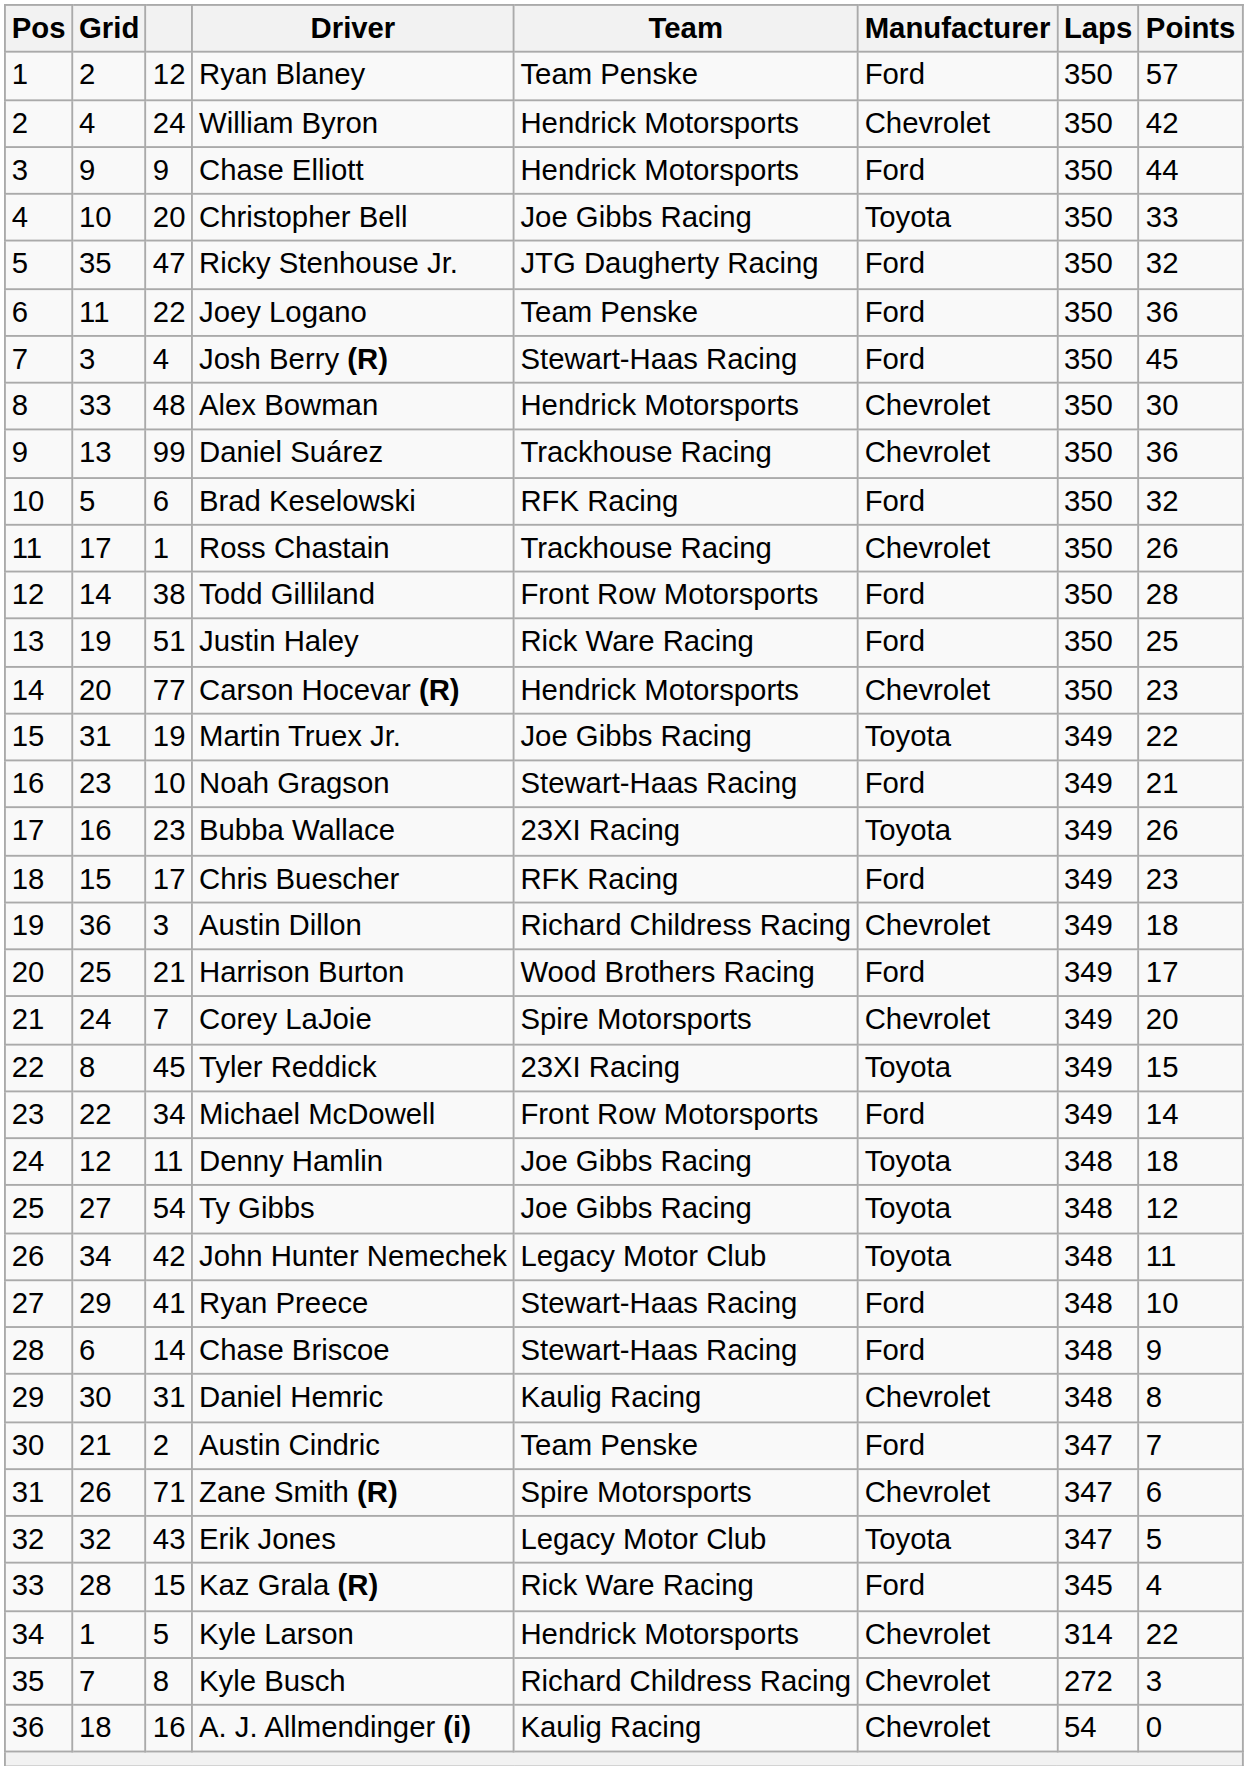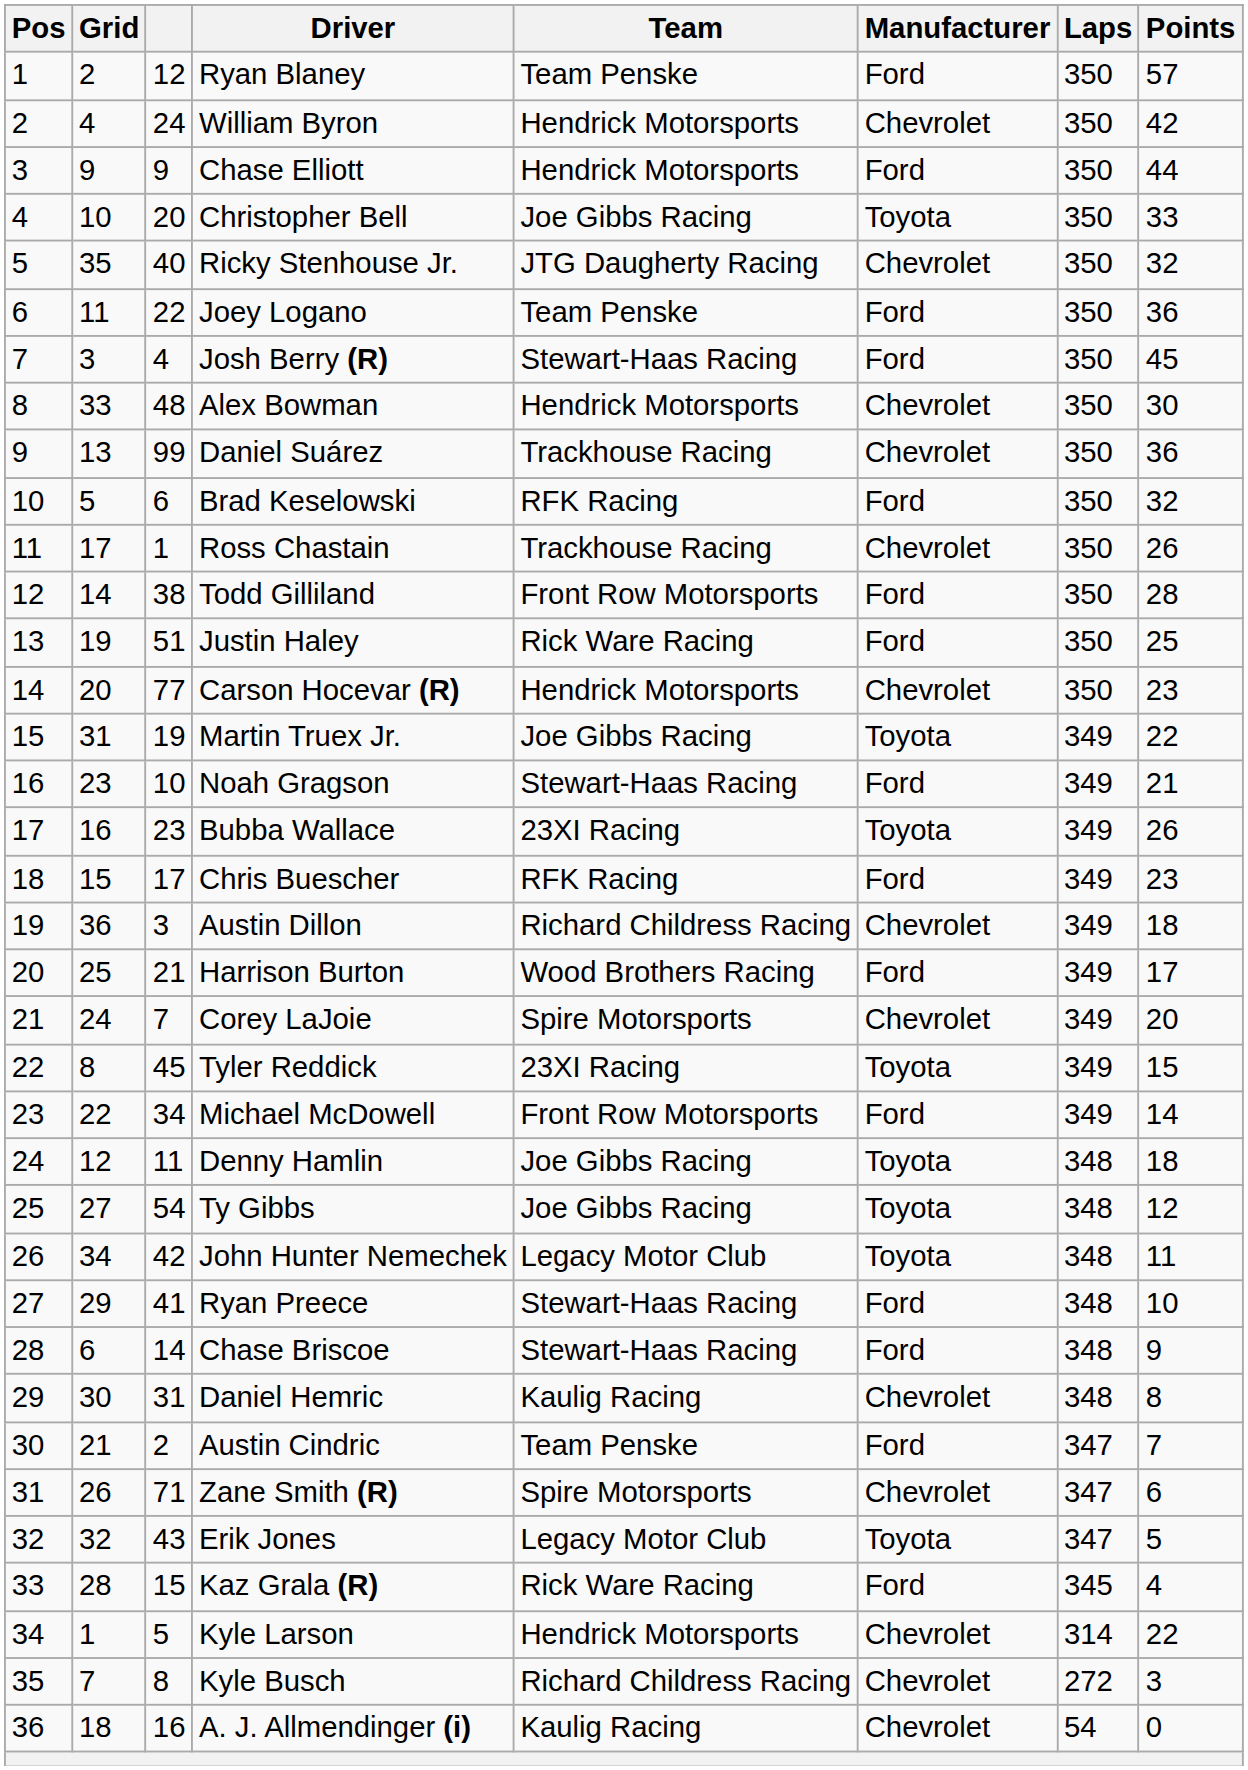Ricky Stenhouse Jr. | column 3: 47 -> 40
Ricky Stenhouse Jr. | Manufacturer: Ford -> Chevrolet
